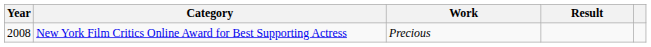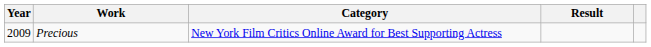columns swapped: Category <-> Work
row 2 | Year: 2008 -> 2009
